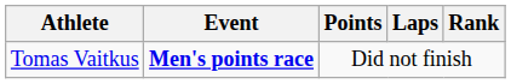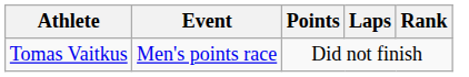Tomas Vaitkus | Event: bold -> normal
